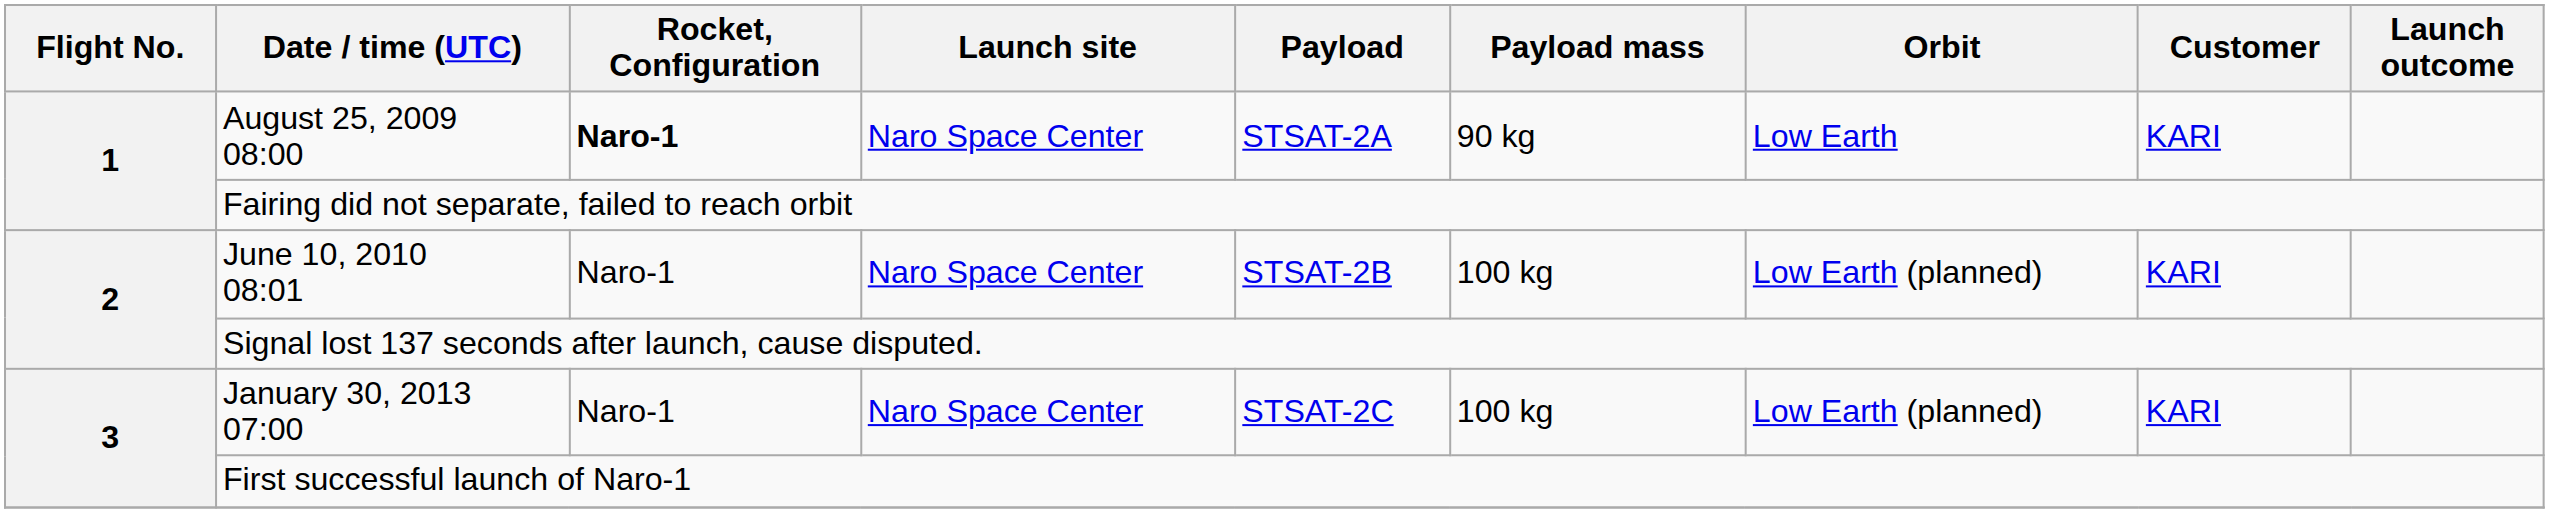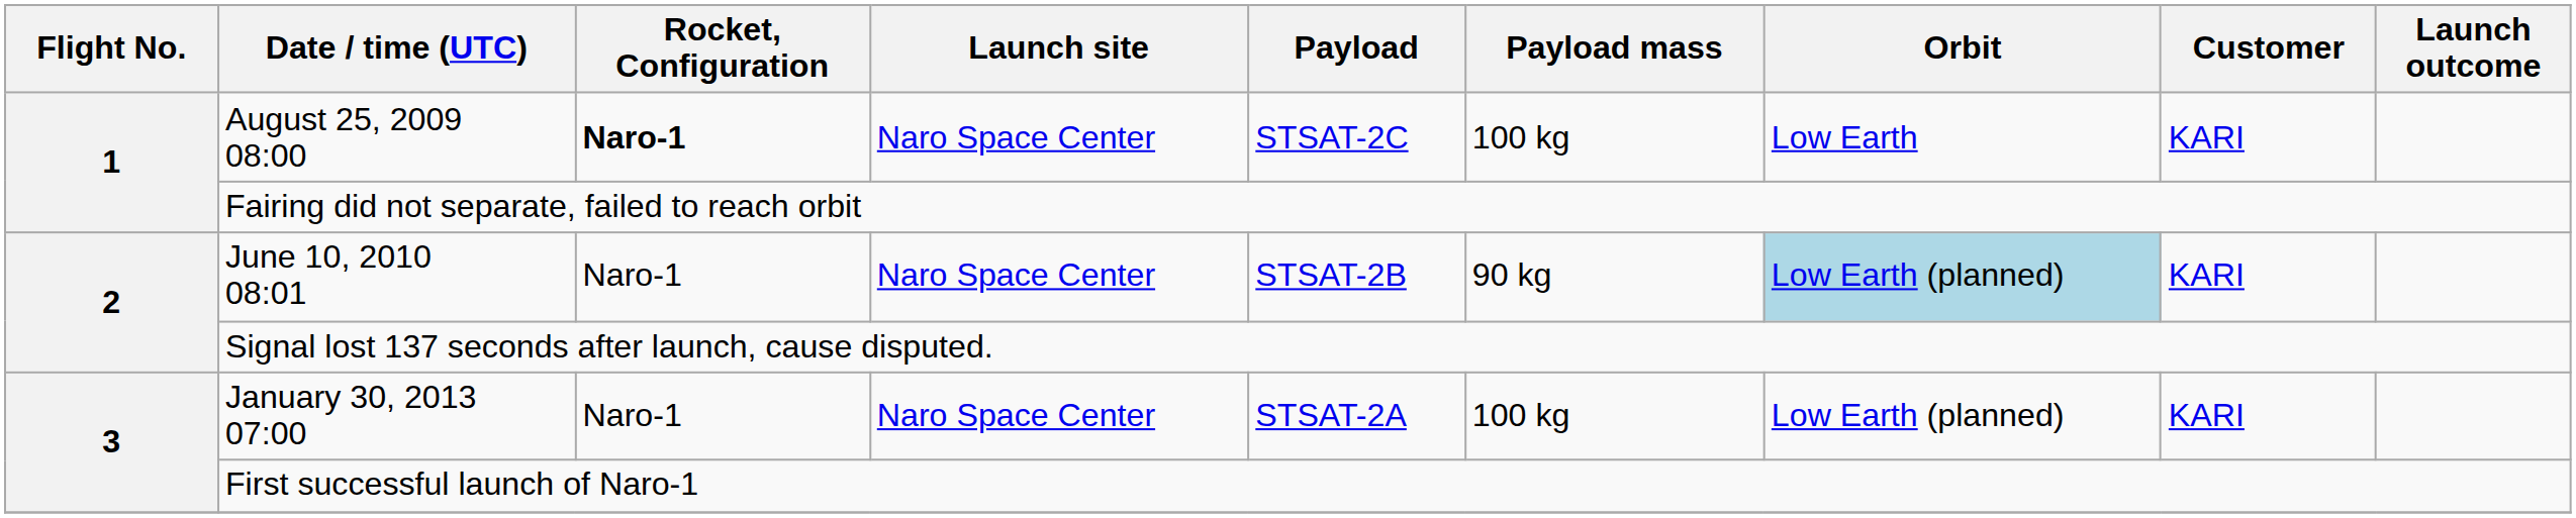August 25, 2009 08:00 | Payload: STSAT-2A -> STSAT-2C
August 25, 2009 08:00 | Payload mass: 90 kg -> 100 kg
June 10, 2010 08:01 | Payload mass: 100 kg -> 90 kg
June 10, 2010 08:01 | Orbit: no background -> lightblue background
January 30, 2013 07:00 | Payload: STSAT-2C -> STSAT-2A
